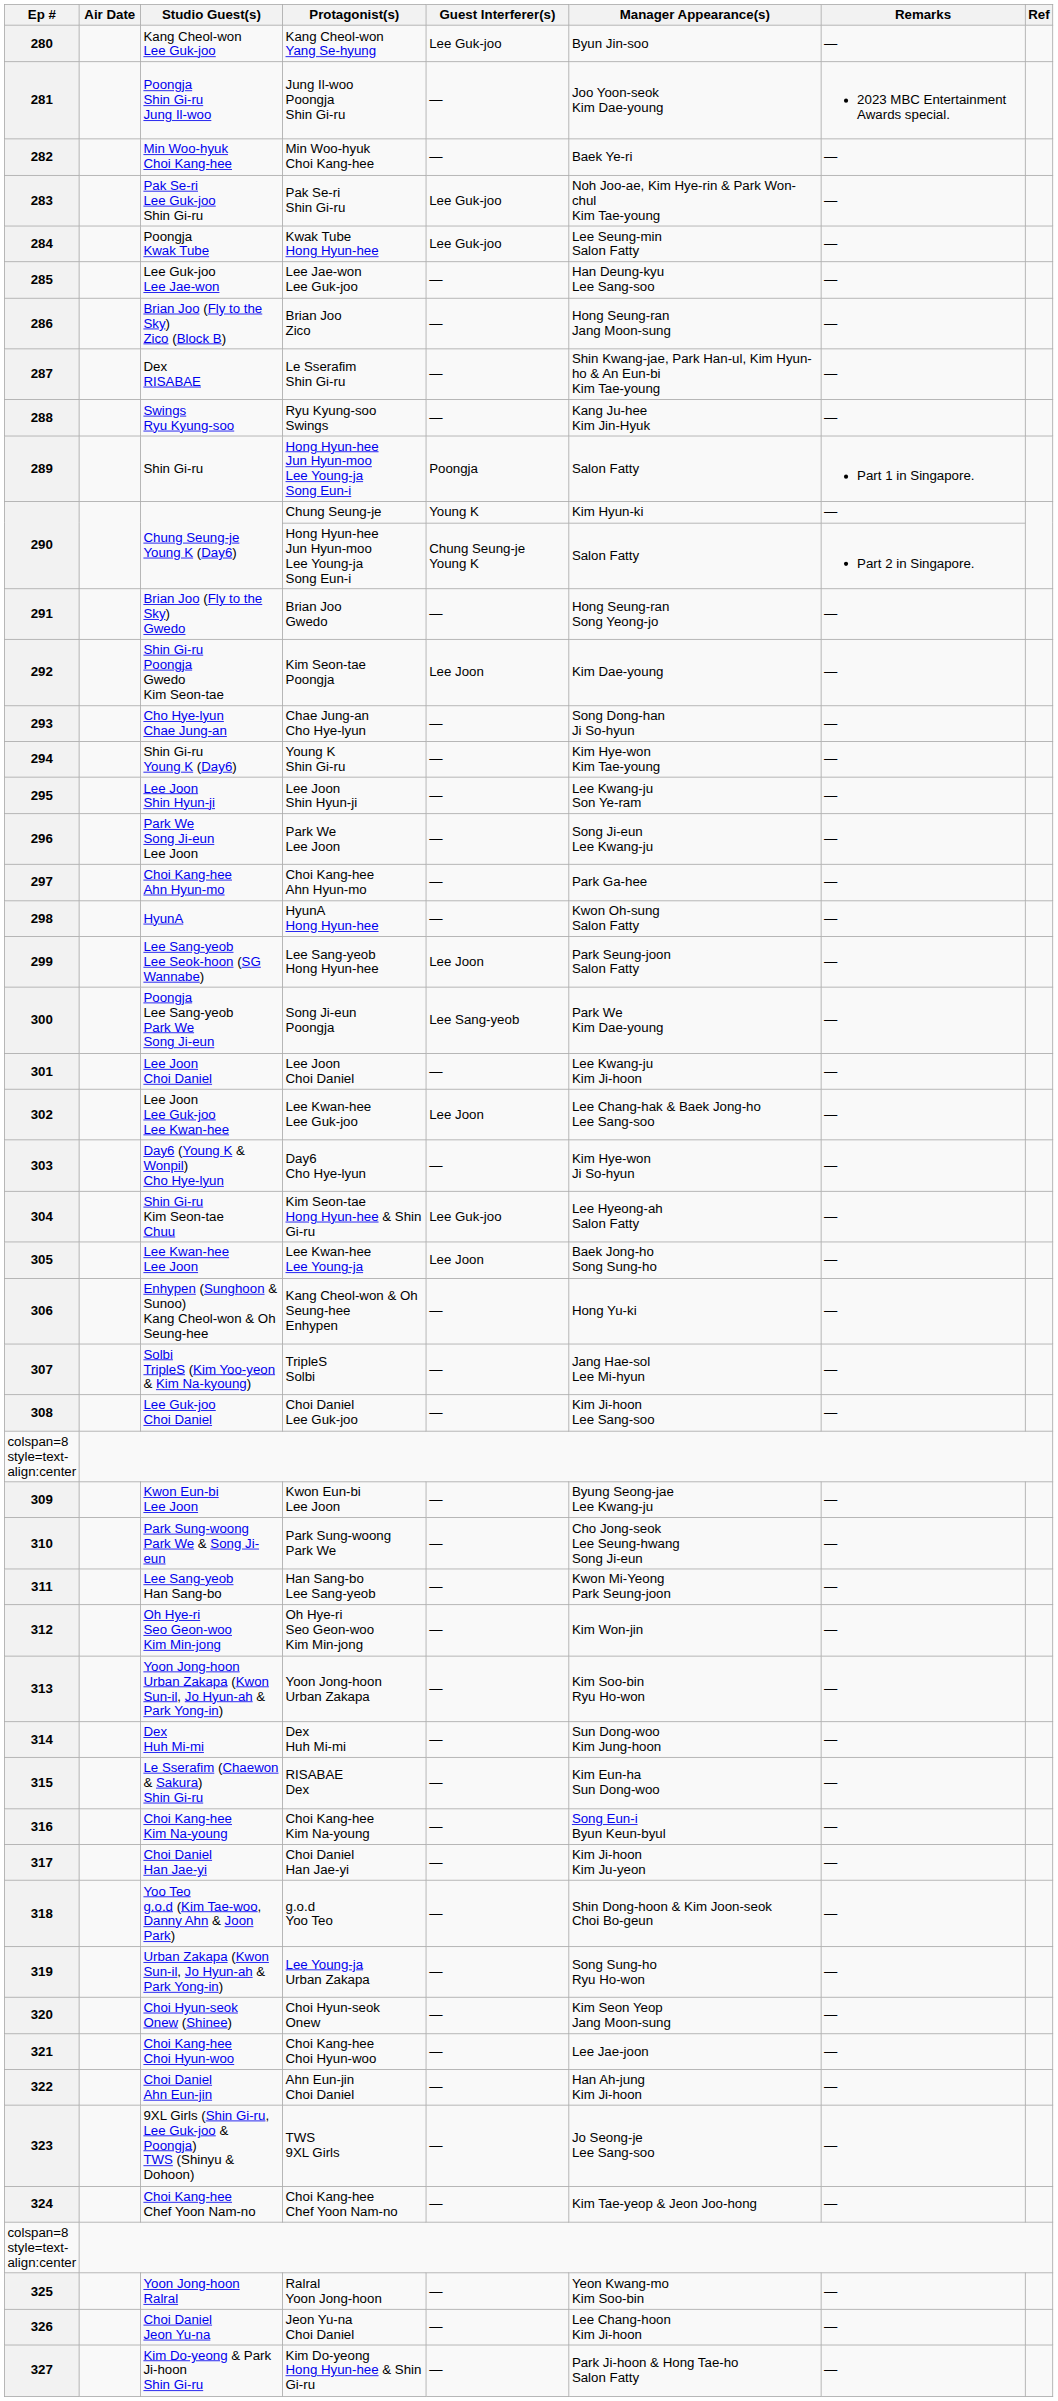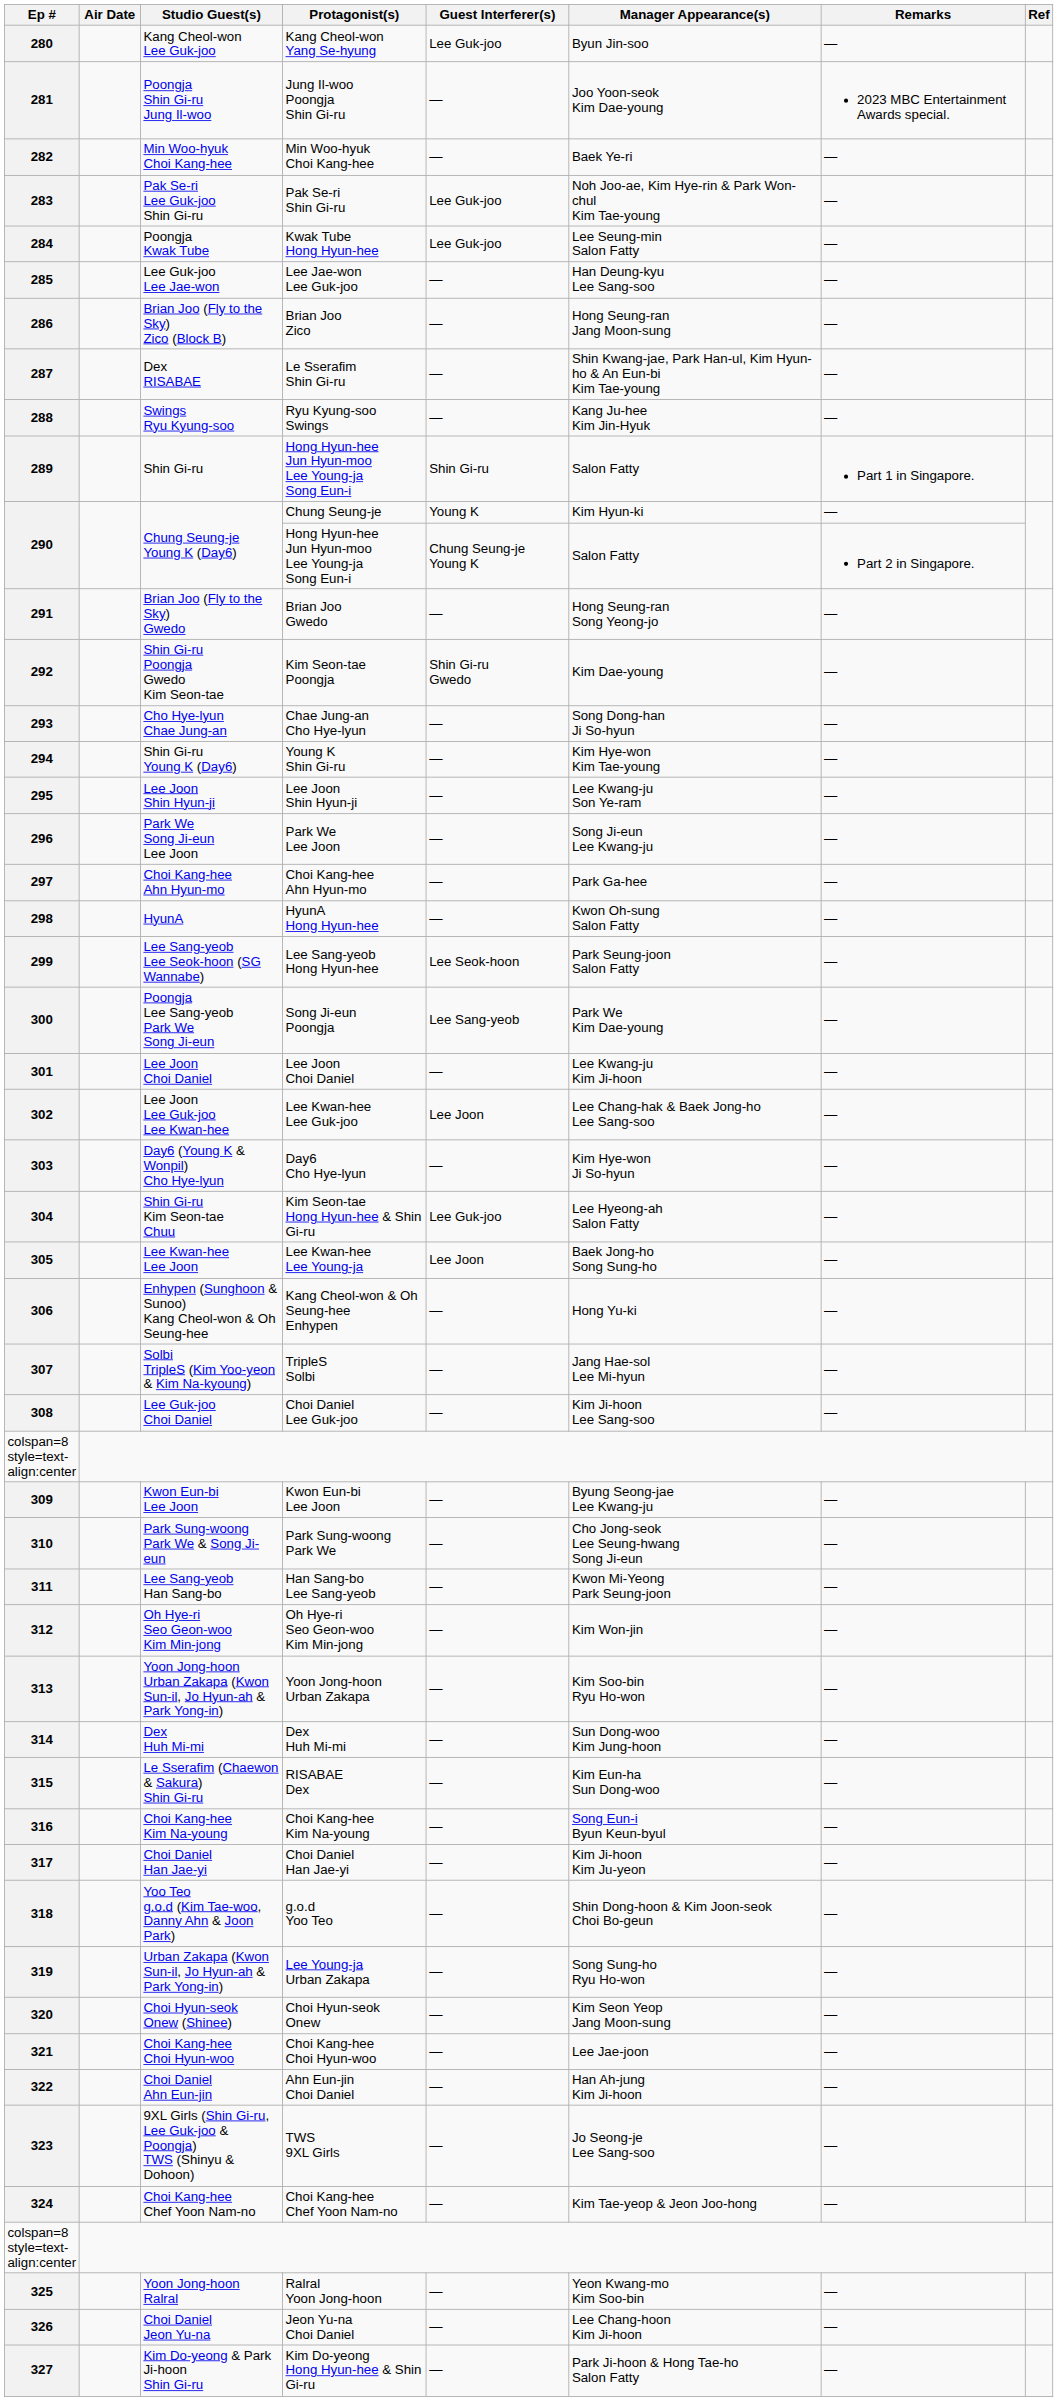289 | Guest Interferer(s): Poongja -> Shin Gi-ru
292 | Guest Interferer(s): Lee Joon -> Shin Gi-ru Gwedo
299 | Guest Interferer(s): Lee Joon -> Lee Seok-hoon
